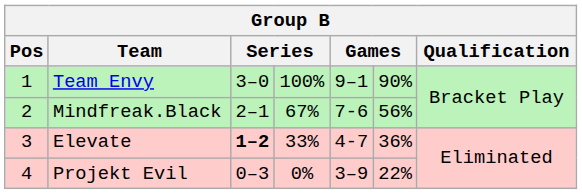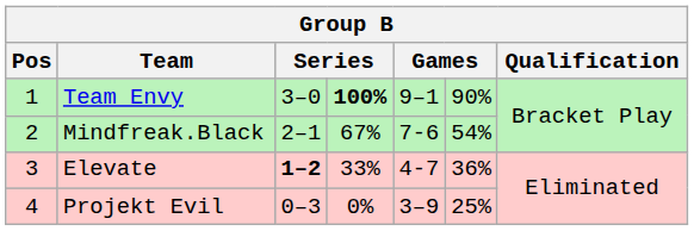Team Envy | column 4: normal -> bold
Mindfreak.Black | column 6: 56% -> 54%
Projekt Evil | column 6: 22% -> 25%
